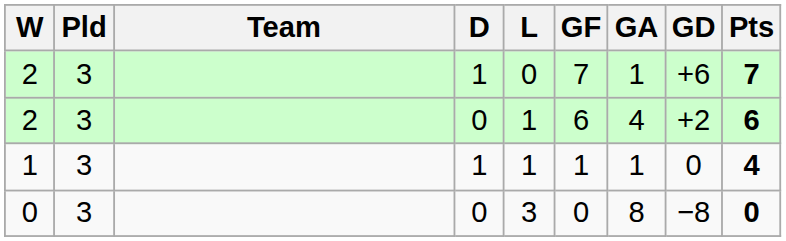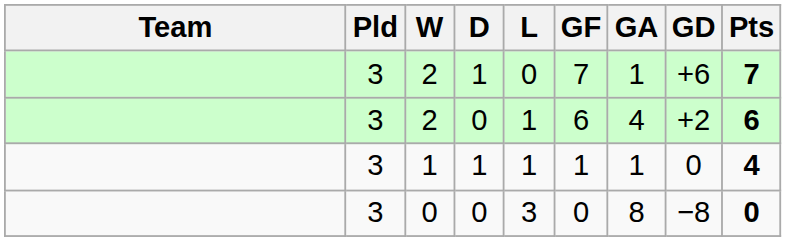columns swapped: Team <-> W
